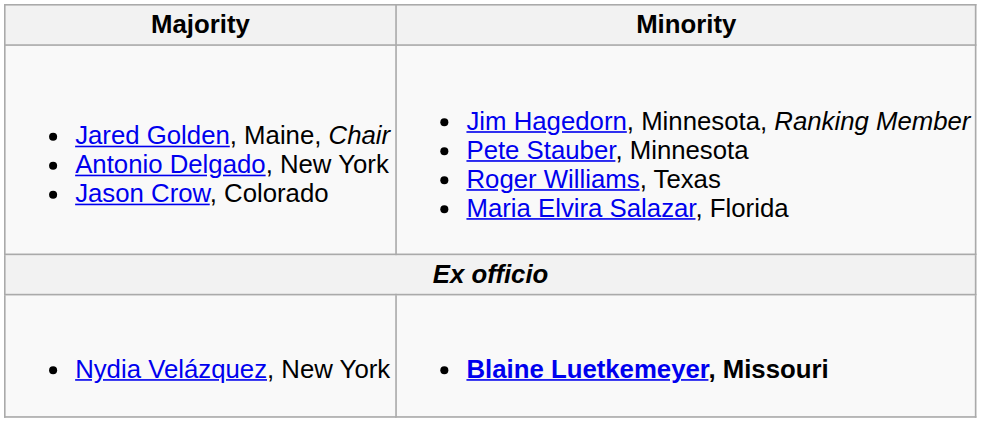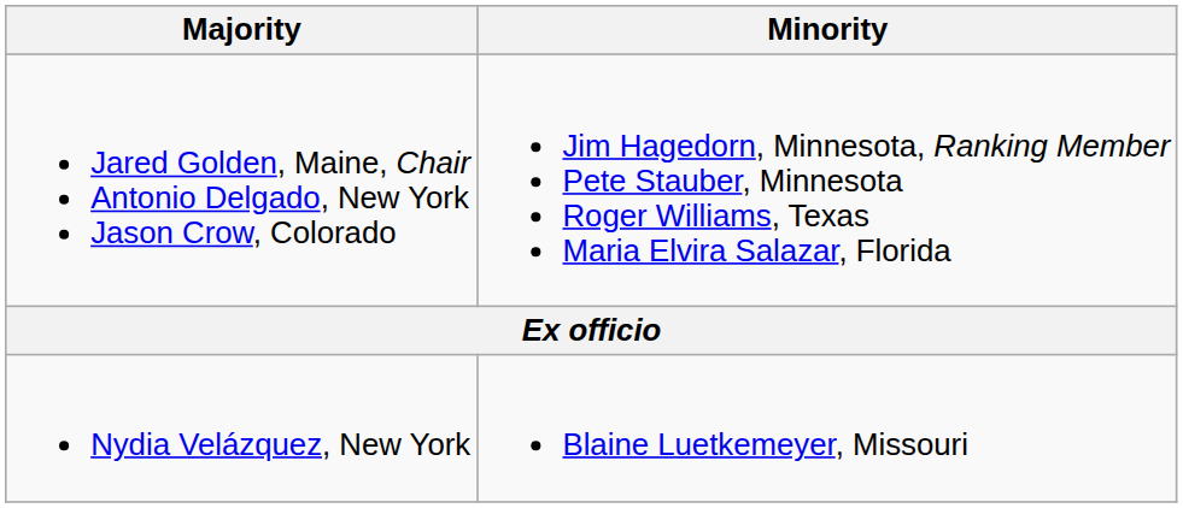Nydia Velázquez, New York | Minority: bold -> normal
